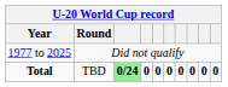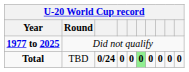1977 to 2025 | Year: normal -> bold
Total | column 3: lightgreen background -> no background
Total | column 6: no background -> lightgreen background
